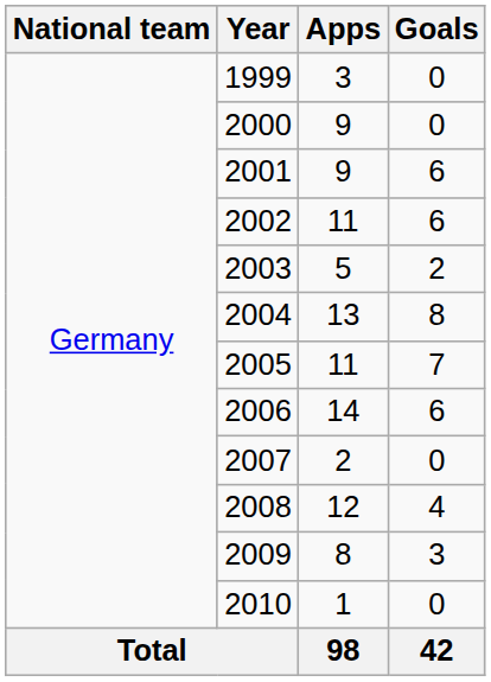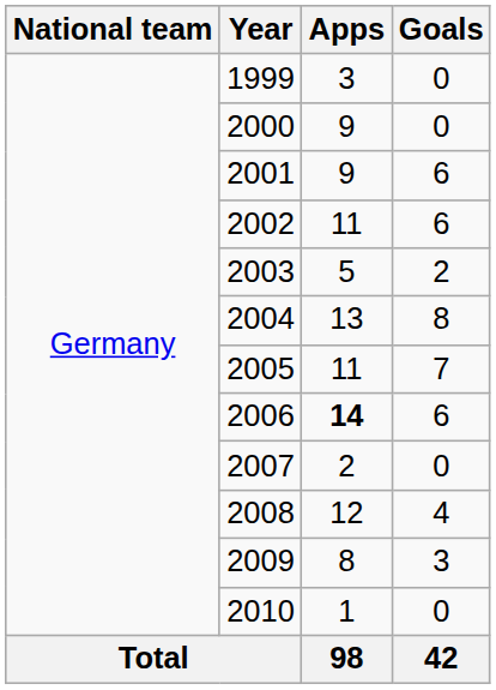2006 | Apps: normal -> bold
